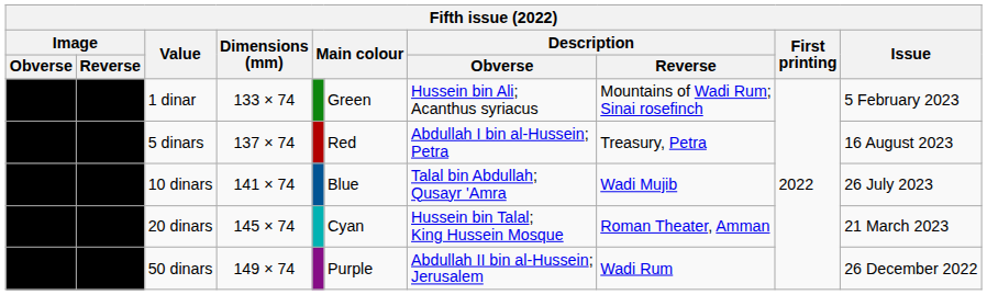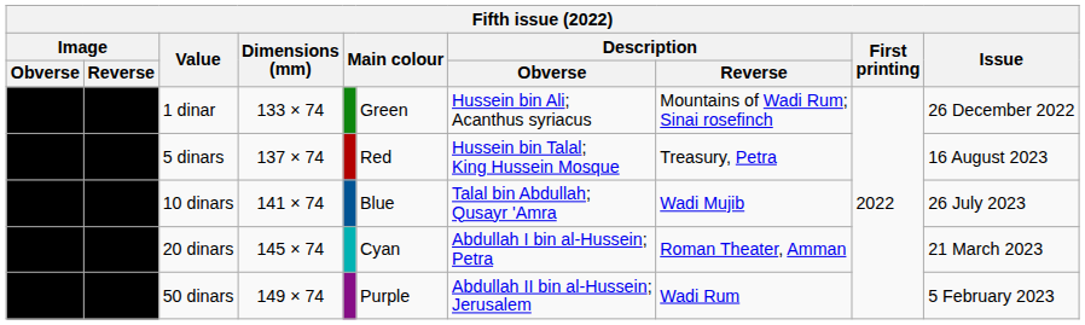1 dinar | Issue: 5 February 2023 -> 26 December 2022
5 dinars | Description / Obverse: Abdullah I bin al-Hussein; Petra -> Hussein bin Talal; King Hussein Mosque
20 dinars | Description / Obverse: Hussein bin Talal; King Hussein Mosque -> Abdullah I bin al-Hussein; Petra
50 dinars | Issue: 26 December 2022 -> 5 February 2023
